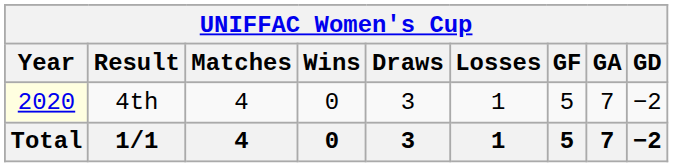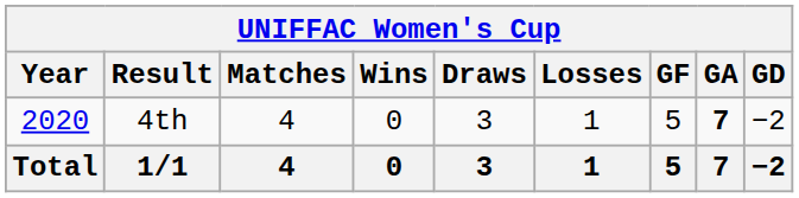4th | Year: lightyellow background -> no background
4th | GA: normal -> bold
